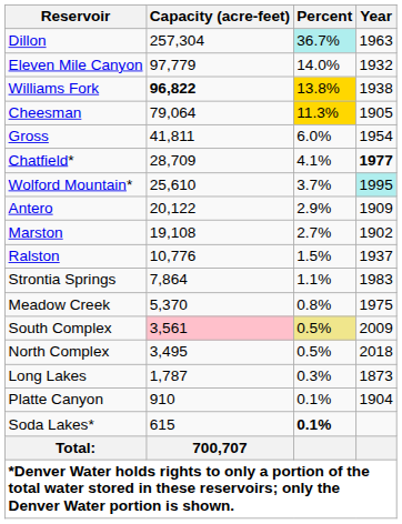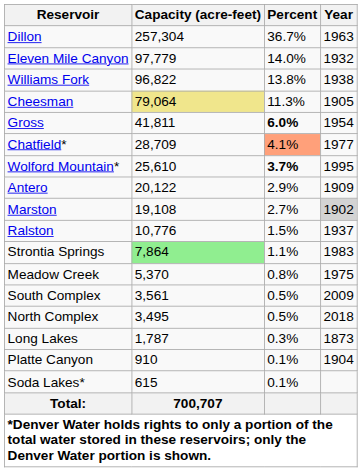Dillon | Percent: paleturquoise background -> no background
Williams Fork | Capacity (acre-feet): bold -> normal
Williams Fork | Percent: gold background -> no background
Cheesman | Capacity (acre-feet): no background -> khaki background
Cheesman | Percent: gold background -> no background
Gross | Percent: normal -> bold
Chatfield* | Percent: no background -> lightsalmon background
Chatfield* | Year: bold -> normal
Wolford Mountain* | Percent: normal -> bold
Wolford Mountain* | Year: paleturquoise background -> no background
Marston | Year: no background -> lightgrey background
Strontia Springs | Capacity (acre-feet): no background -> lightgreen background
South Complex | Capacity (acre-feet): pink background -> no background
South Complex | Percent: khaki background -> no background
Soda Lakes* | Percent: bold -> normal
